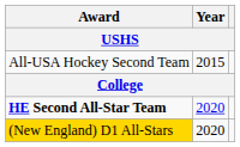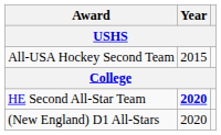row 5 | Award: bold -> normal
row 5 | Year: normal -> bold
row 6 | Award: gold background -> no background
